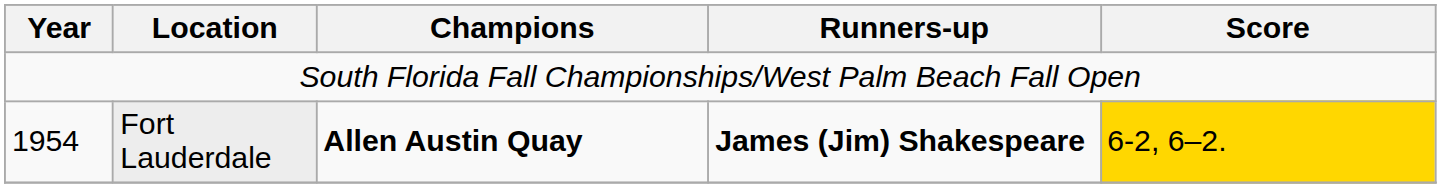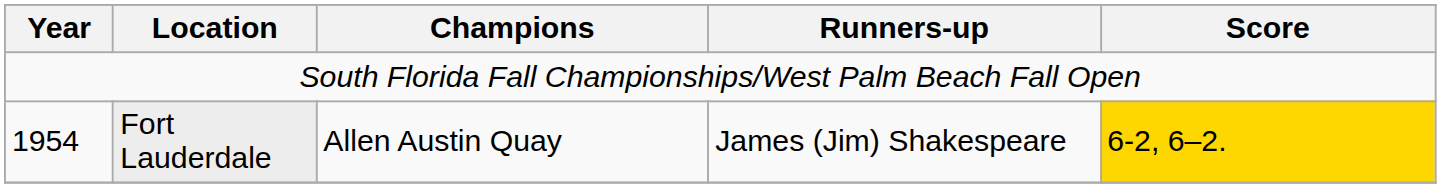1954 | Champions: bold -> normal
1954 | Runners-up: bold -> normal
